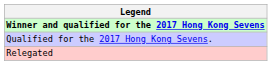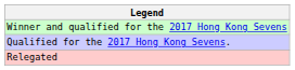row 2 | column 1: bold -> normal
